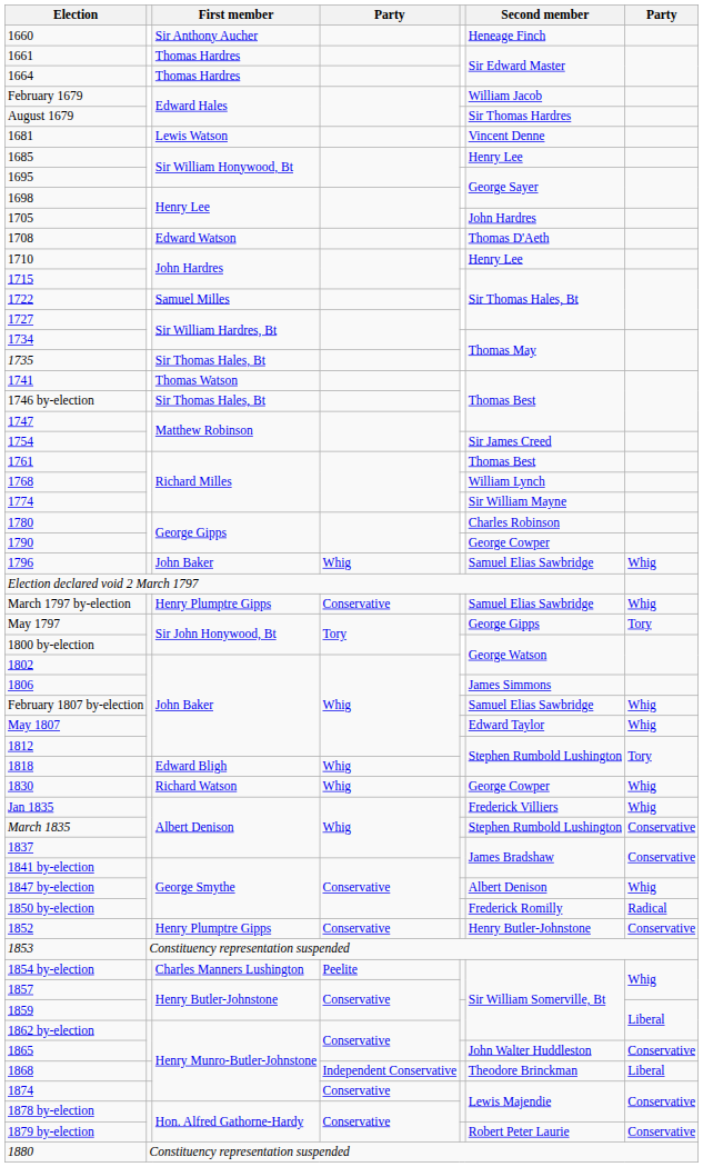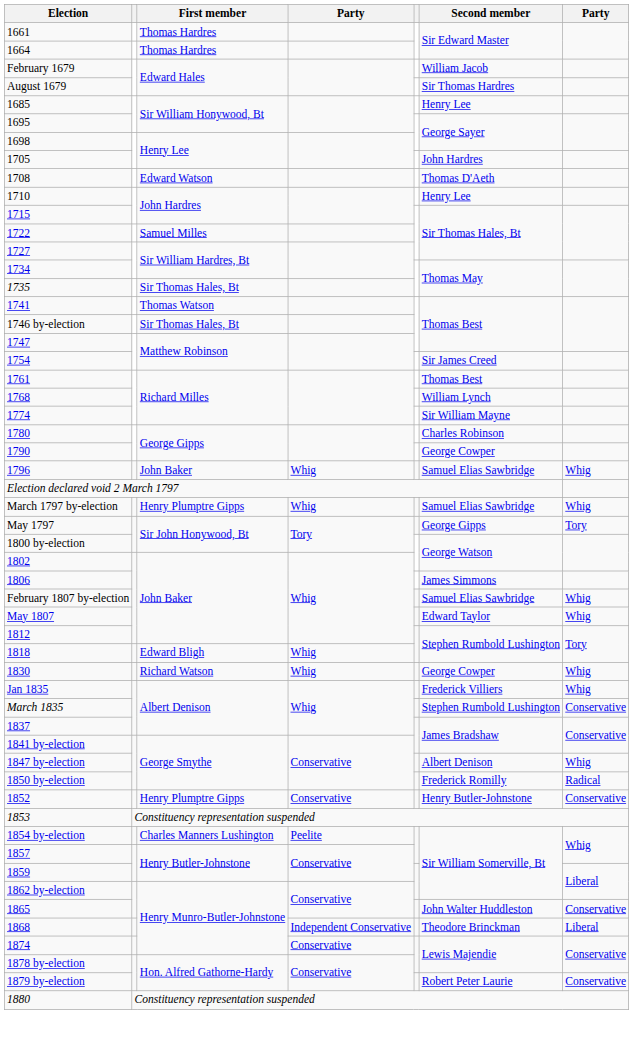- row: 1660 | Sir Anthony Aucher | Heneage Finch
- row: 1681 | Lewis Watson | Vincent Denne
March 1797 by-election | column 4: Conservative -> Whig
